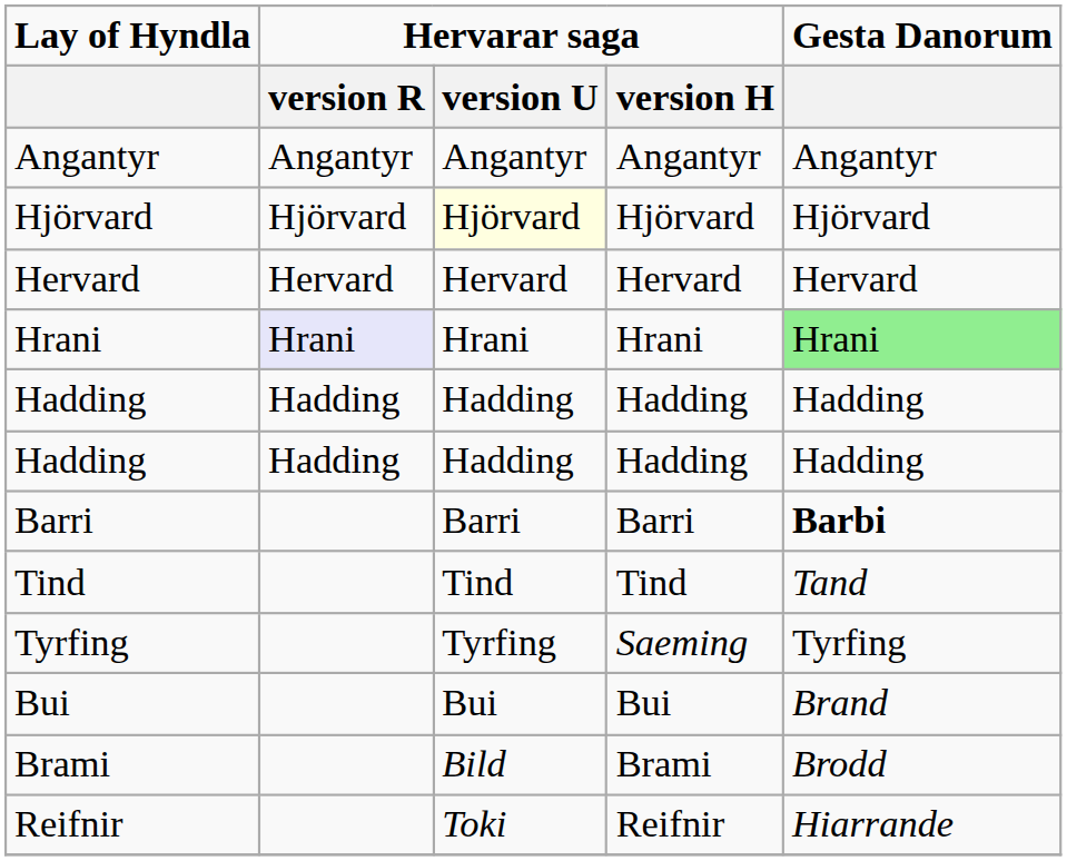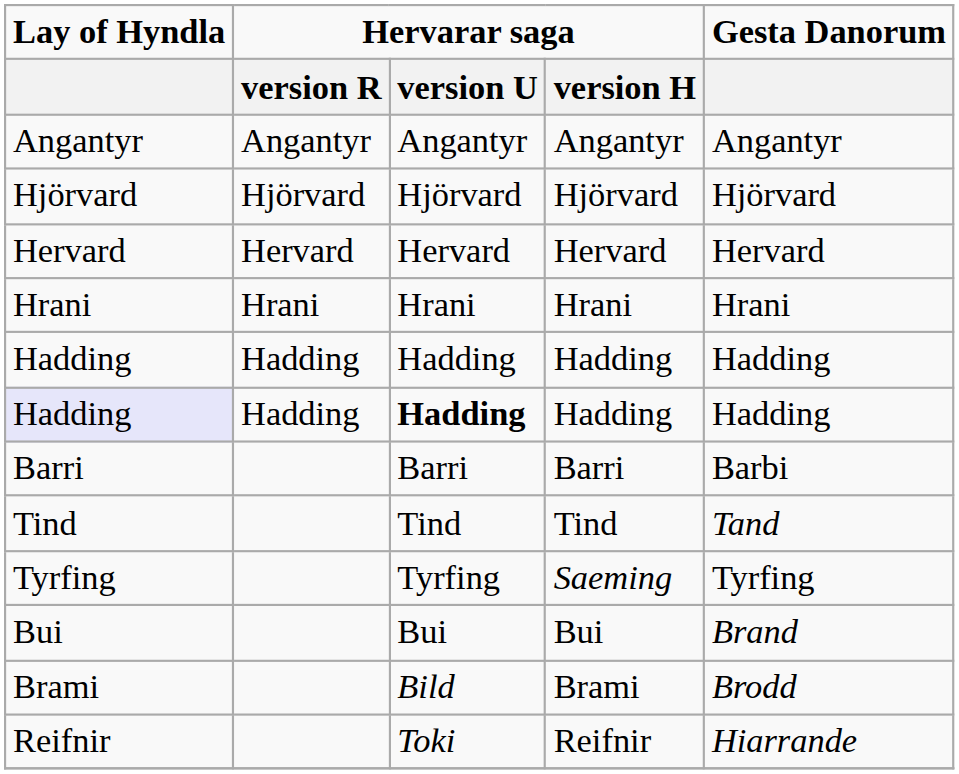row 4 | Hervarar saga / version U: lightyellow background -> no background
row 6 | Hervarar saga / version R: lavender background -> no background
row 6 | column 5: lightgreen background -> no background
row 8 | Lay of Hyndla: no background -> lavender background
row 8 | Hervarar saga / version U: normal -> bold
row 9 | column 5: bold -> normal
